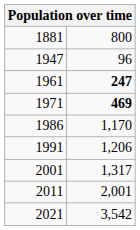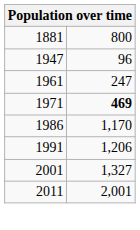1961 | column 2: bold -> normal
2001 | column 2: 1,317 -> 1,327
- row: 2021 | 3,542
